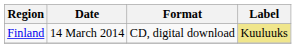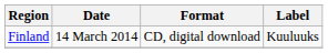Finland | Label: khaki background -> no background
